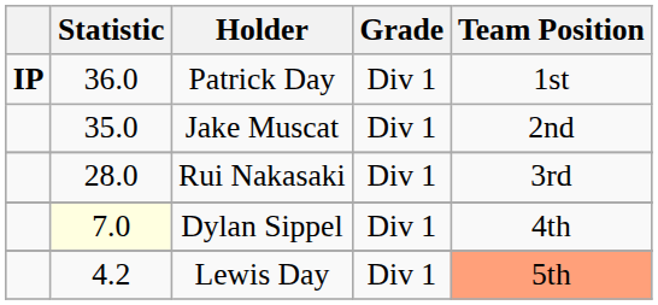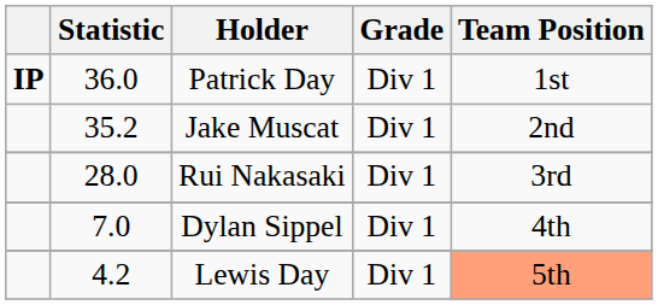Jake Muscat | Statistic: 35.0 -> 35.2
Dylan Sippel | Statistic: lightyellow background -> no background
